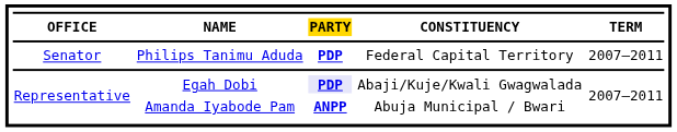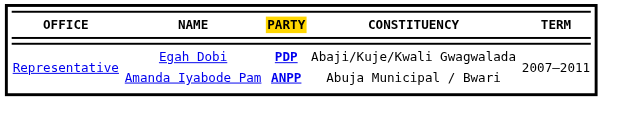- row: Senator | Philips Tanimu Aduda | PDP | Federal Capital Territory | 2007–2011
Egah Dobi | column 3: lavender background -> no background
